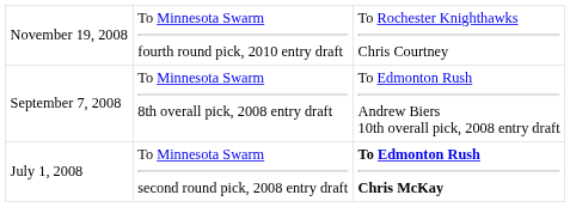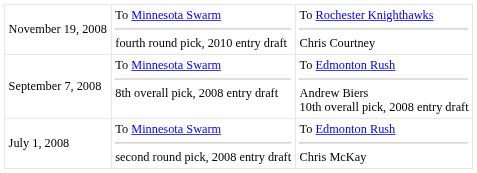July 1, 2008 | column 3: bold -> normal
